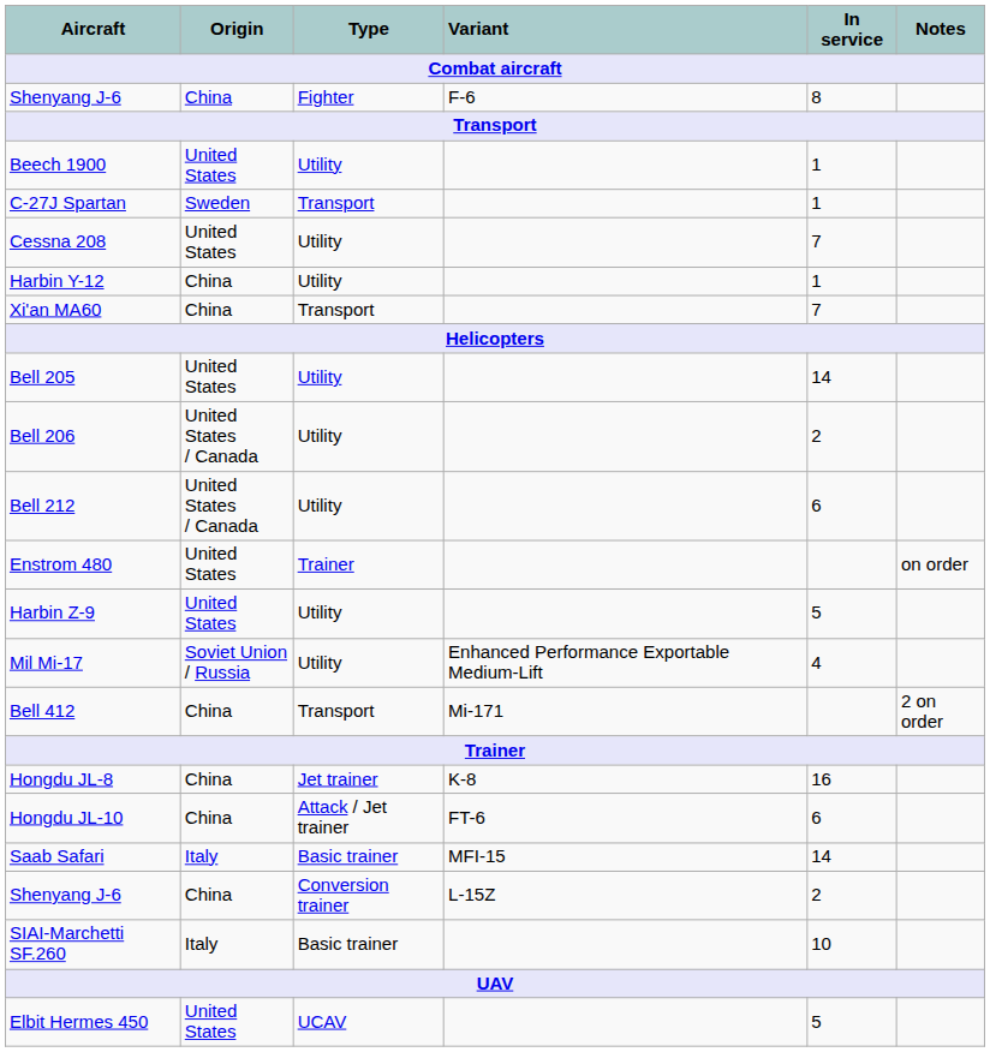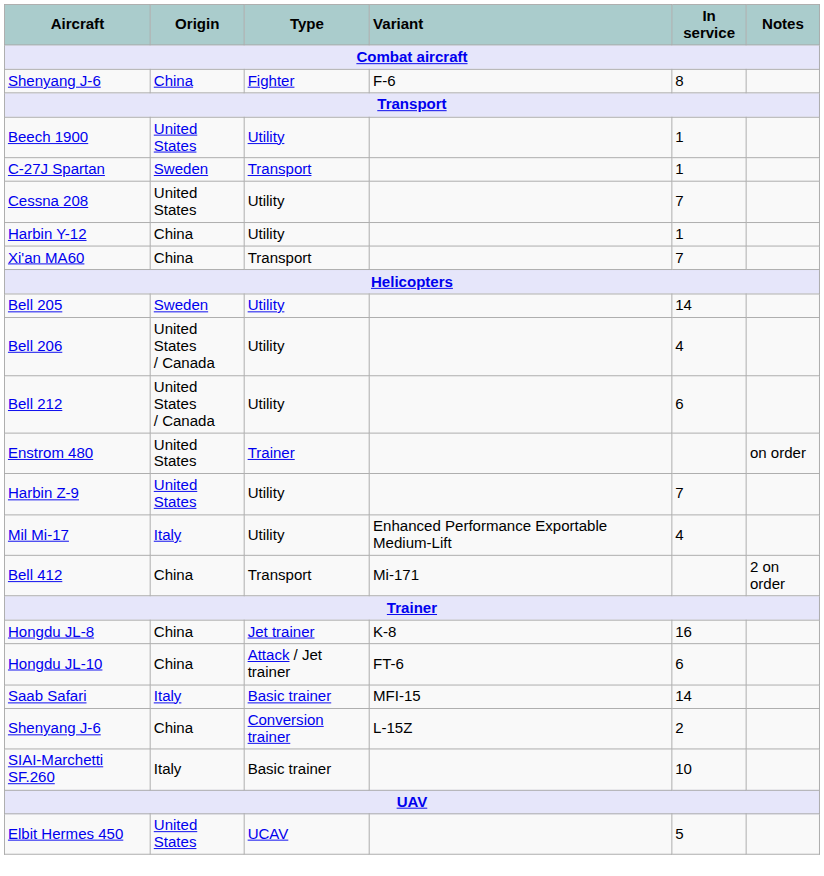Bell 205 | Origin: United States -> Sweden
Bell 206 | In service: 2 -> 4
Harbin Z-9 | In service: 5 -> 7
Mil Mi-17 | Origin: Soviet Union / Russia -> Italy
